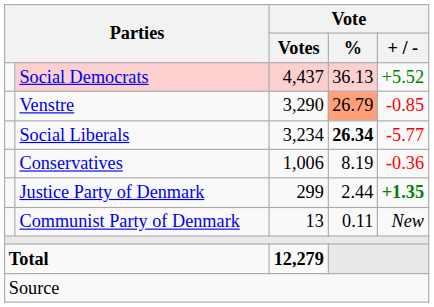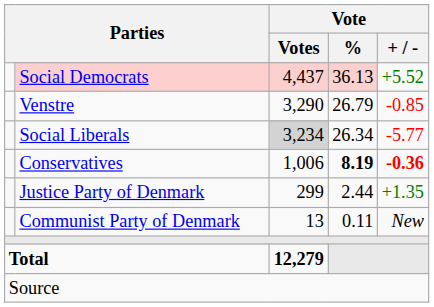Venstre | Vote / %: lightsalmon background -> no background
Social Liberals | Vote / Votes: no background -> lightgrey background
Social Liberals | Vote / %: bold -> normal
Conservatives | Vote / %: normal -> bold
Conservatives | Vote / + / -: normal -> bold
Justice Party of Denmark | Vote / + / -: bold -> normal
